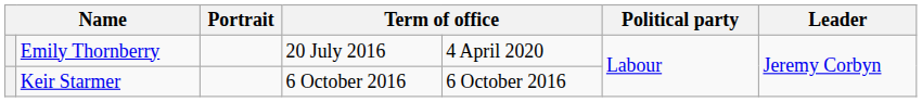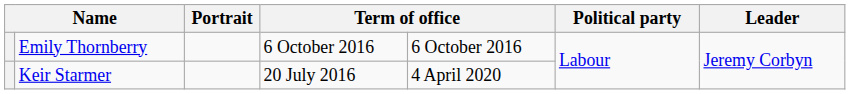Emily Thornberry | column 4: 20 July 2016 -> 6 October 2016
Emily Thornberry | column 5: 4 April 2020 -> 6 October 2016
Keir Starmer | column 4: 6 October 2016 -> 20 July 2016
Keir Starmer | column 5: 6 October 2016 -> 4 April 2020
